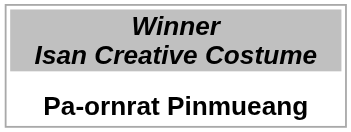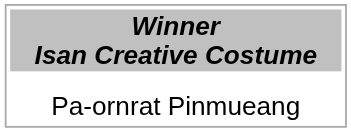Pa-ornrat Pinmueang | column 1: bold -> normal
